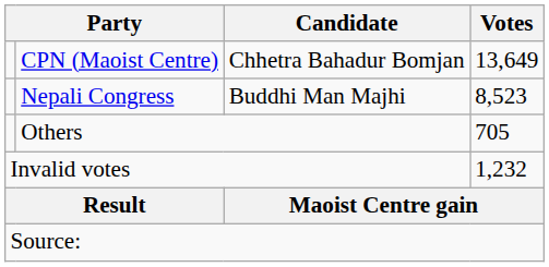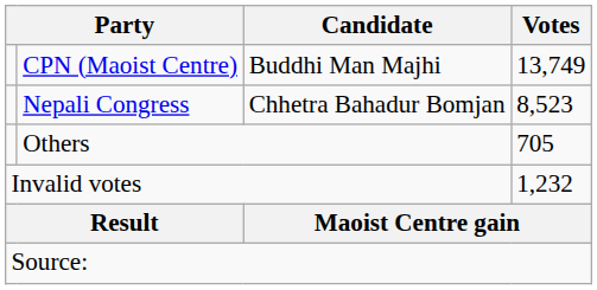CPN (Maoist Centre) | Candidate: Chhetra Bahadur Bomjan -> Buddhi Man Majhi
CPN (Maoist Centre) | Votes: 13,649 -> 13,749
Nepali Congress | Candidate: Buddhi Man Majhi -> Chhetra Bahadur Bomjan
